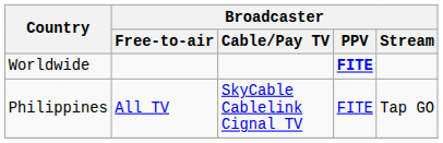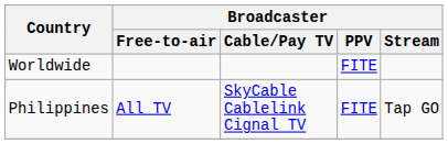Worldwide | Broadcaster / PPV: bold -> normal
